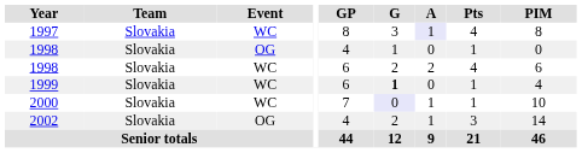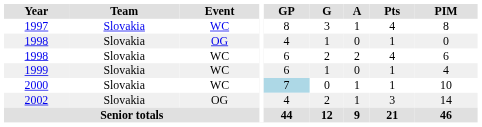1997 | A: lavender background -> no background
1999 | G: bold -> normal
2000 | GP: no background -> lightblue background
2000 | G: lavender background -> no background
